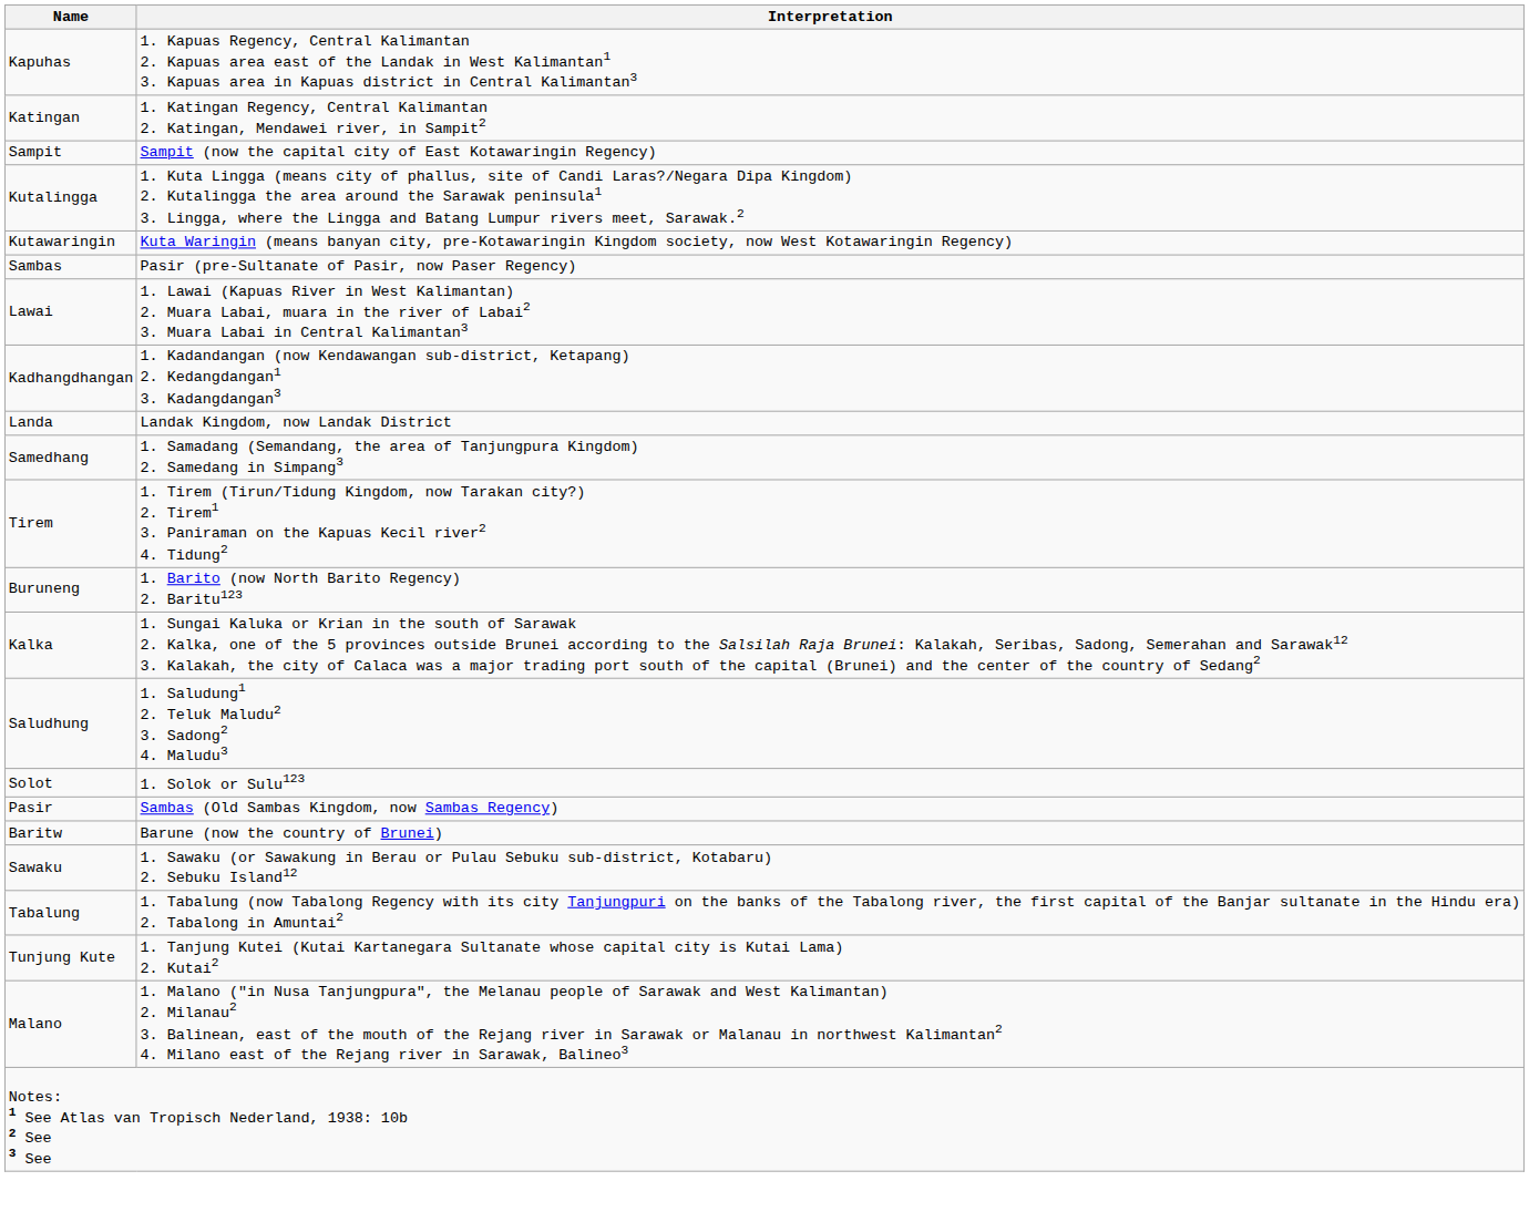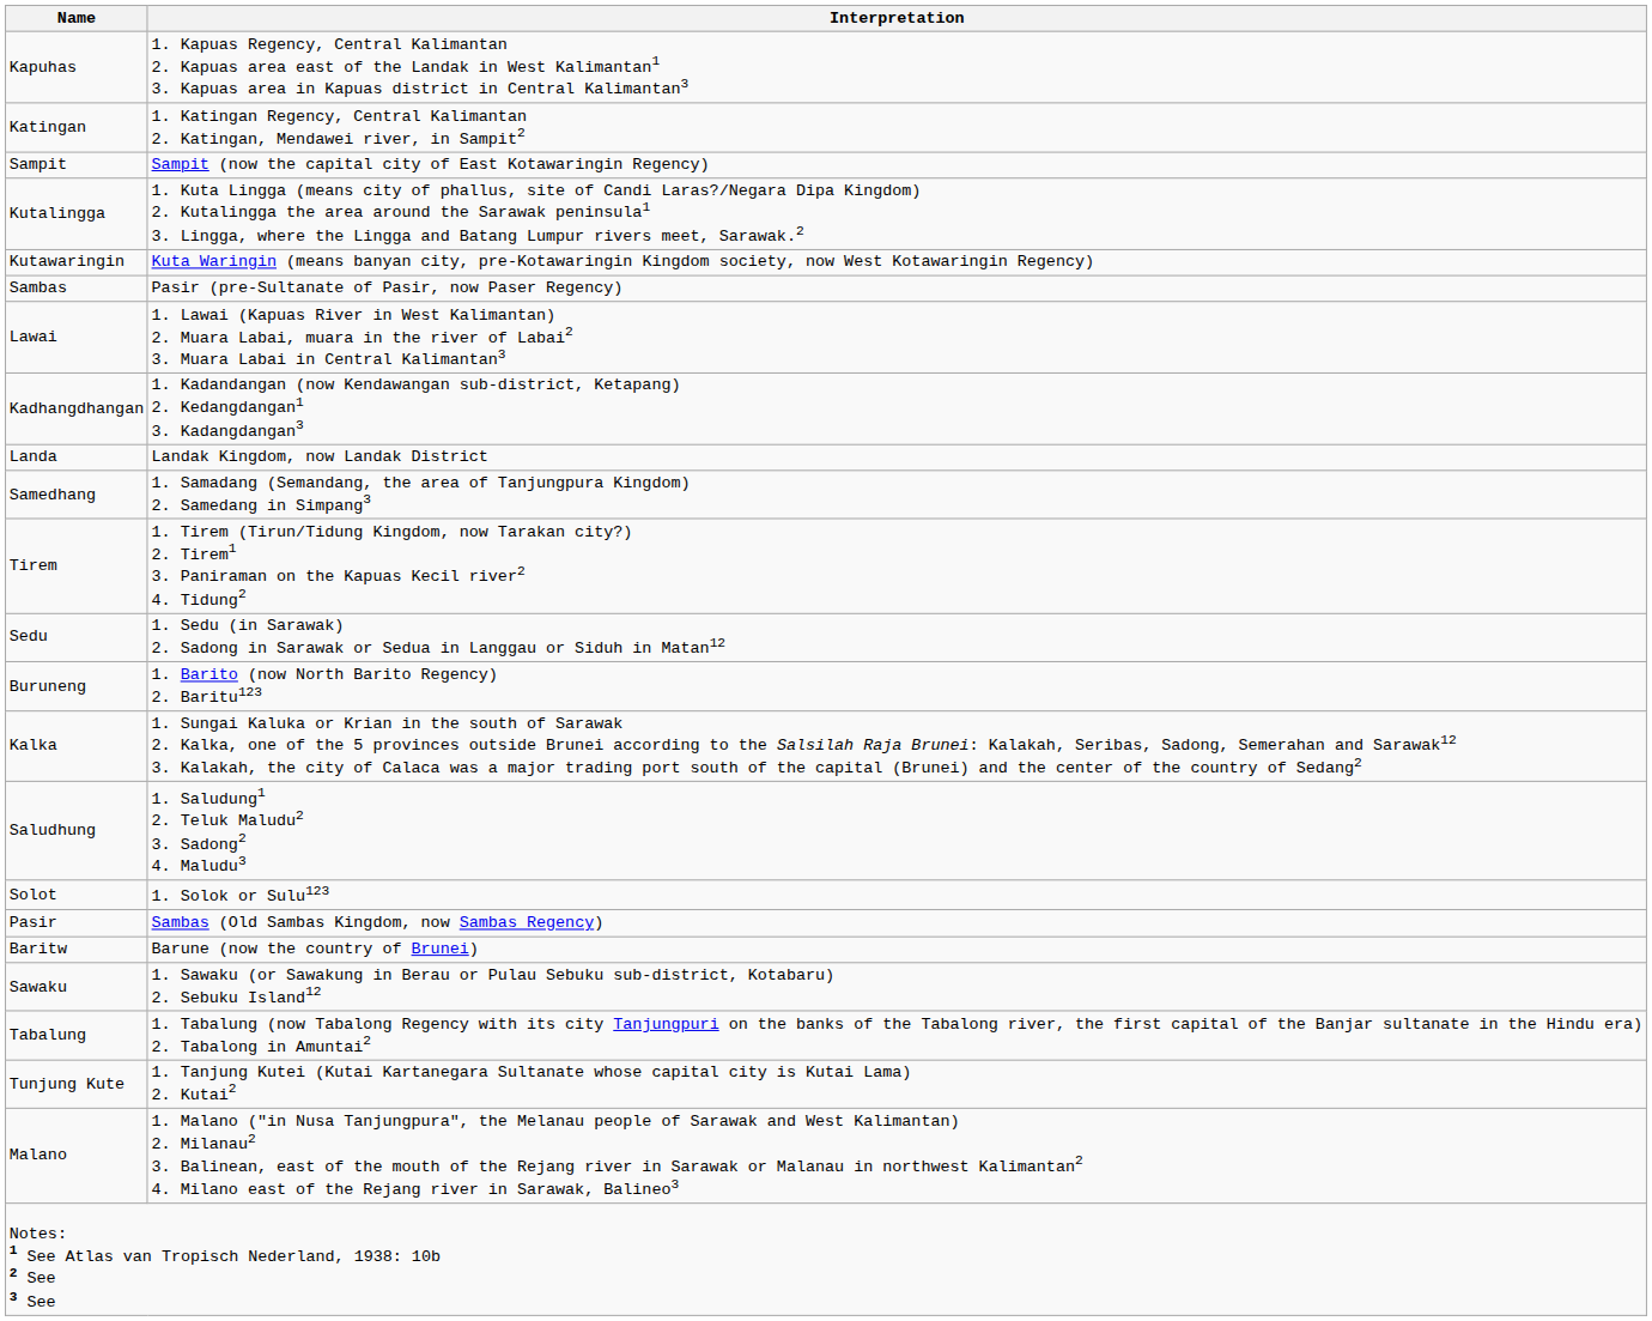+ row: Sedu | 1. Sedu (in Sarawak) 2. Sadong in Sarawak or Sedua in Langgau or Siduh in Matan12
